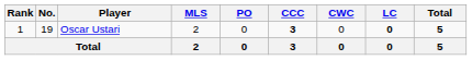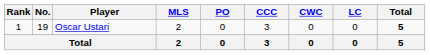Oscar Ustari | CCC: bold -> normal
Oscar Ustari | LC: bold -> normal
